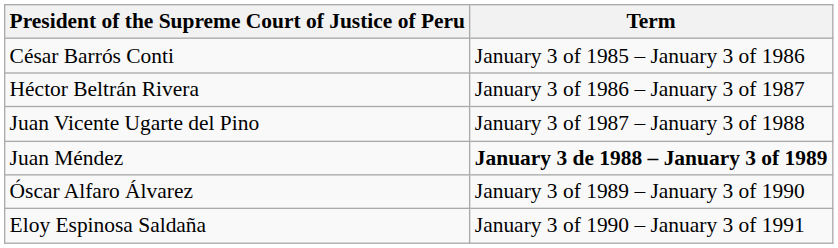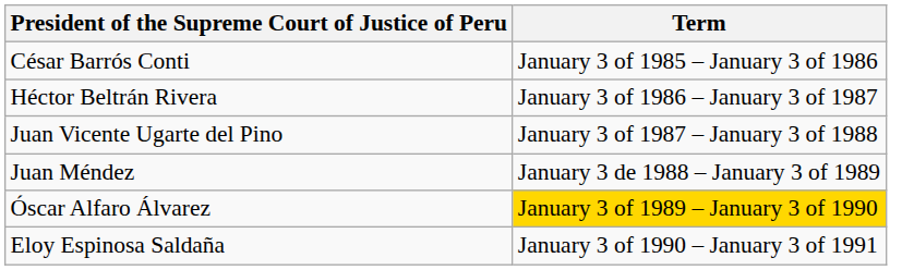Juan Méndez | Term: bold -> normal
Óscar Alfaro Álvarez | Term: no background -> gold background
